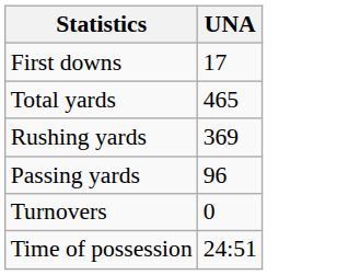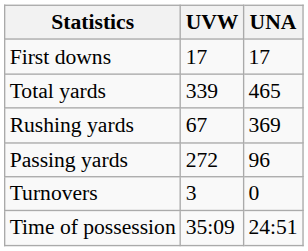+ column: UVW | 17 | 339 | 67 | 272 | 3 | 35:09
